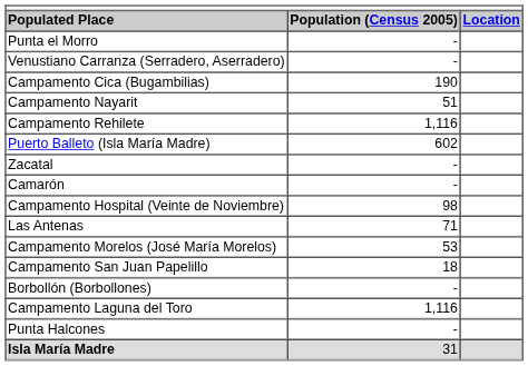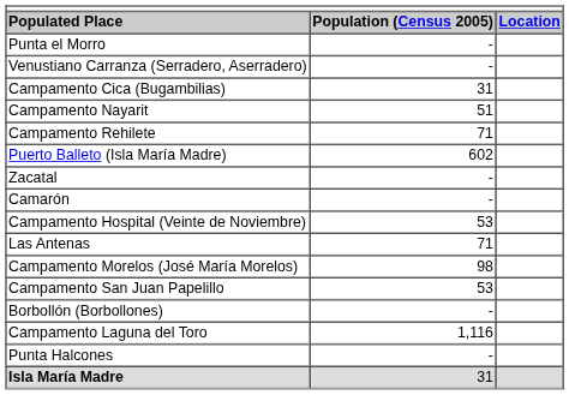Campamento Cica (Bugambilias) | Population (Census 2005): 190 -> 31
Campamento Rehilete | Population (Census 2005): 1,116 -> 71
Campamento Hospital (Veinte de Noviembre) | Population (Census 2005): 98 -> 53
Campamento Morelos (José María Morelos) | Population (Census 2005): 53 -> 98
Campamento San Juan Papelillo | Population (Census 2005): 18 -> 53
